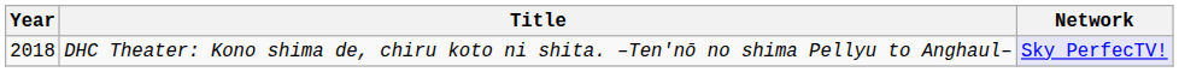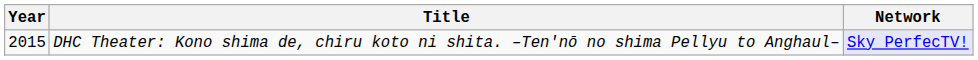row 2 | Year: 2018 -> 2015
